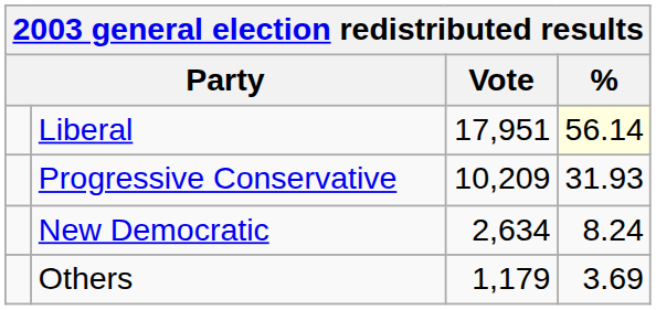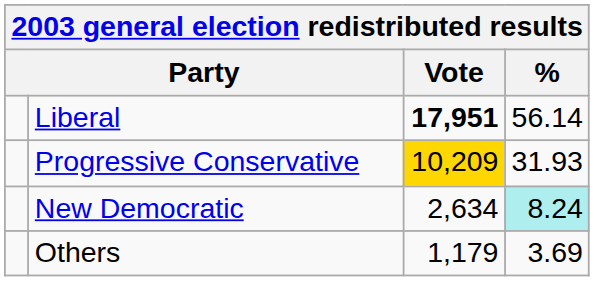Liberal | Vote: normal -> bold
Liberal | %: lightyellow background -> no background
Progressive Conservative | Vote: no background -> gold background
New Democratic | %: no background -> paleturquoise background
